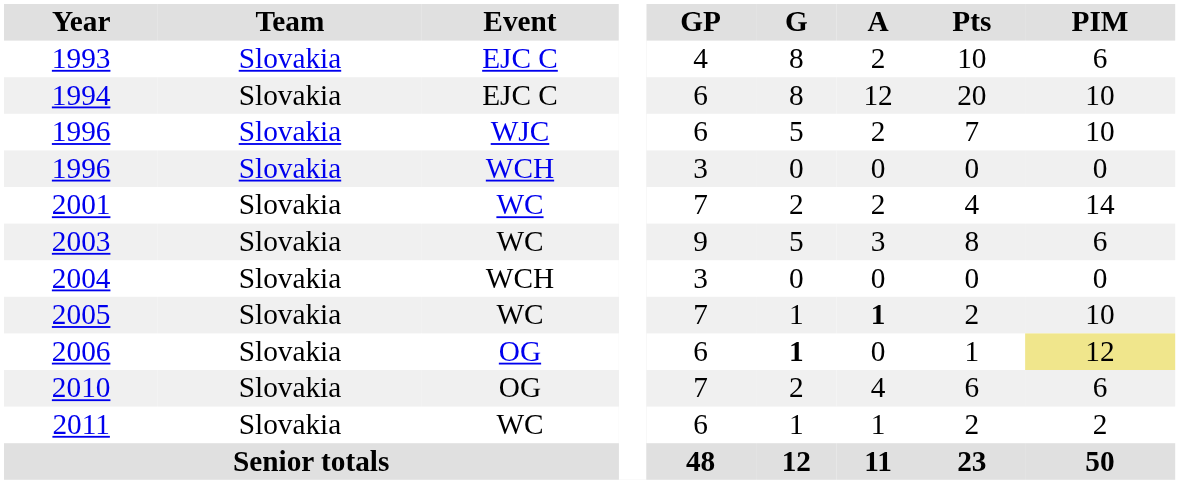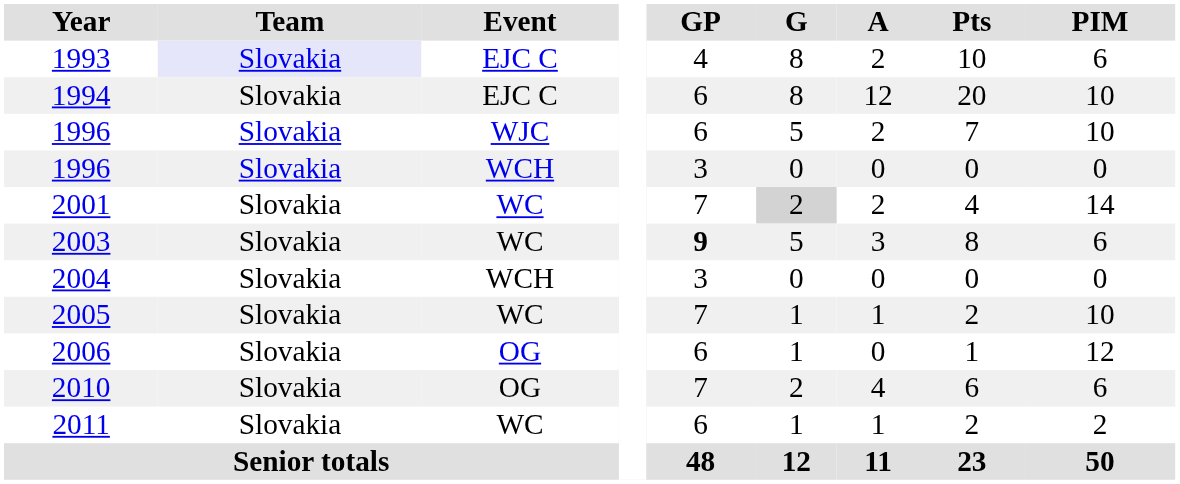1993 | Team: no background -> lavender background
2001 | G: no background -> lightgrey background
2003 | GP: normal -> bold
2005 | A: bold -> normal
2006 | G: bold -> normal
2006 | PIM: khaki background -> no background
